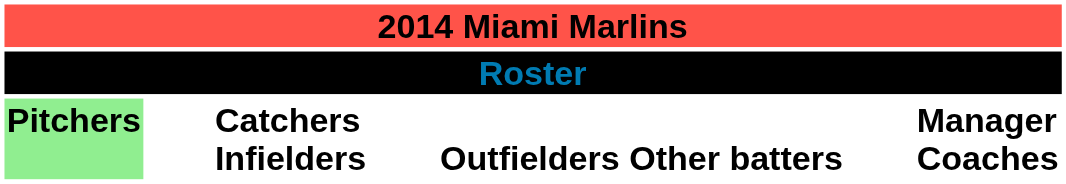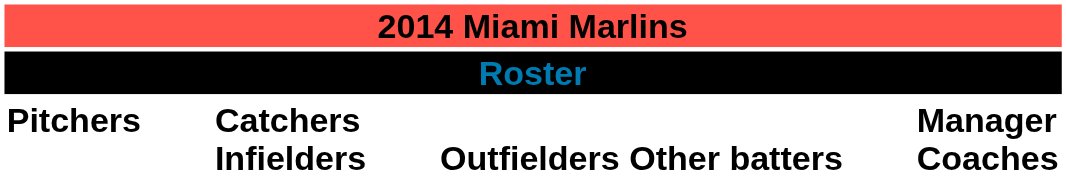Pitchers | column 1: lightgreen background -> no background
